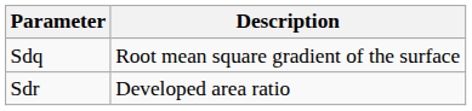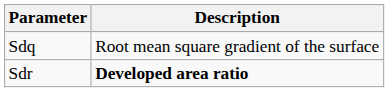Sdr | Description: normal -> bold
